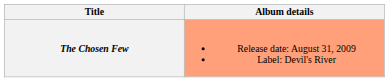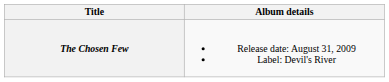The Chosen Few | Album details: lightsalmon background -> no background
